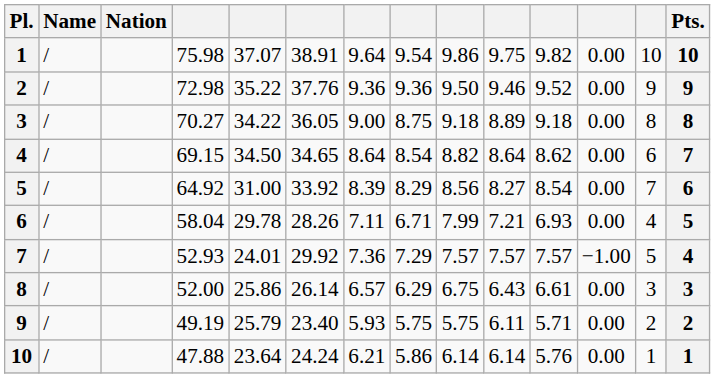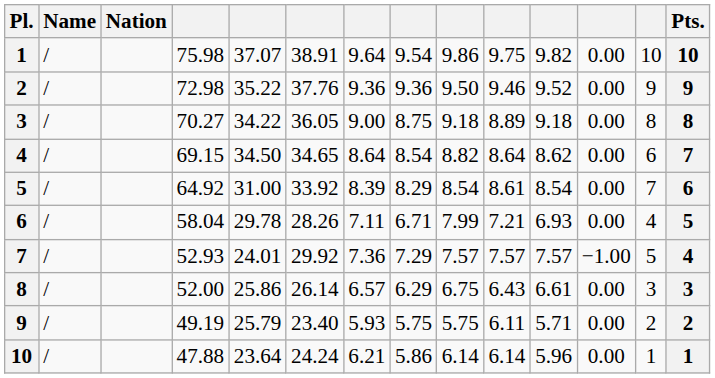row 6 | column 9: 8.56 -> 8.54
row 6 | column 10: 8.27 -> 8.61
row 11 | column 11: 5.76 -> 5.96
